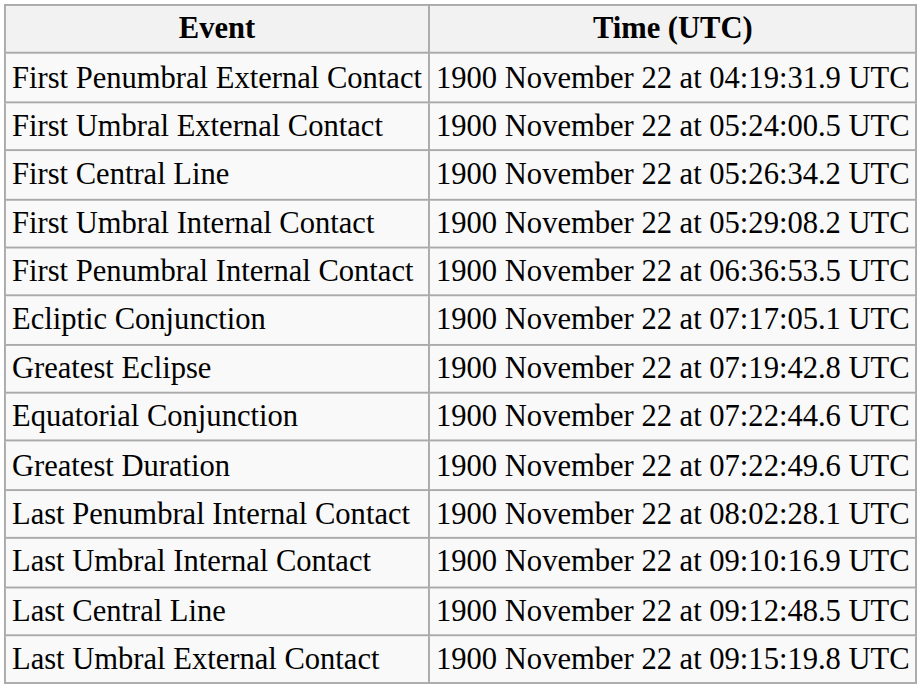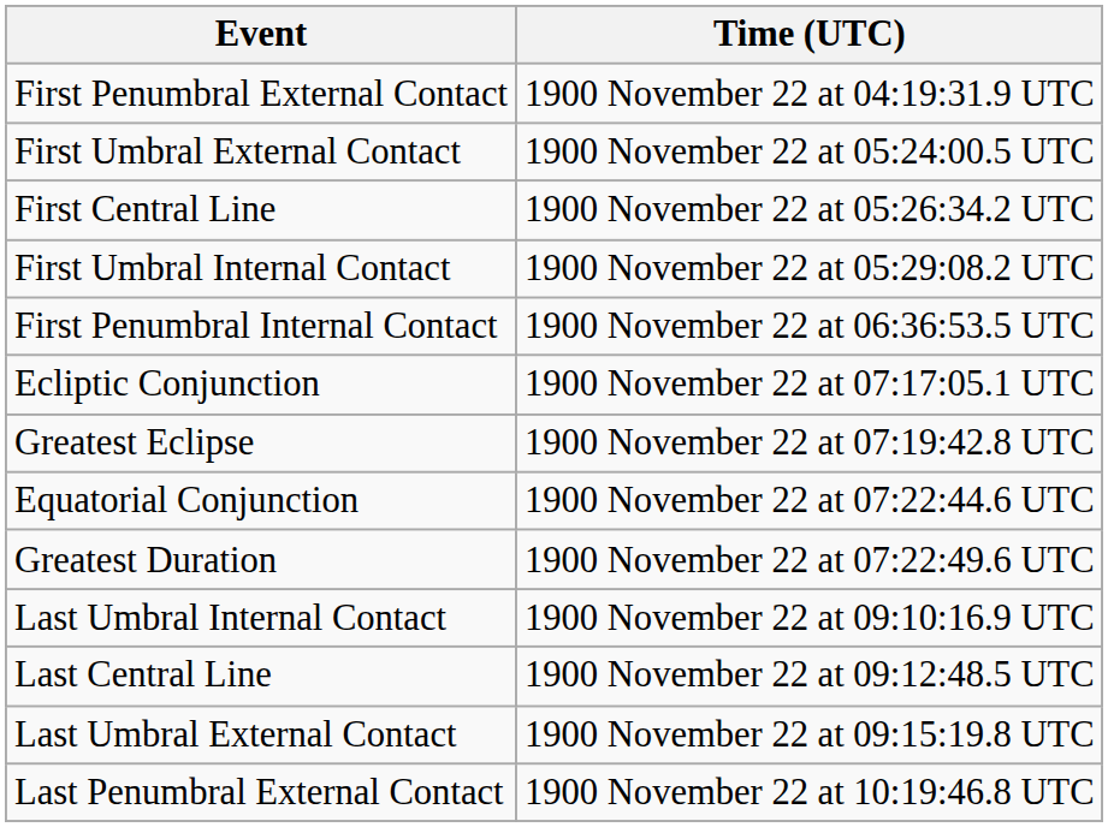- row: Last Penumbral Internal Contact | 1900 November 22 at 08:02:28.1 UTC
+ row: Last Penumbral External Contact | 1900 November 22 at 10:19:46.8 UTC
